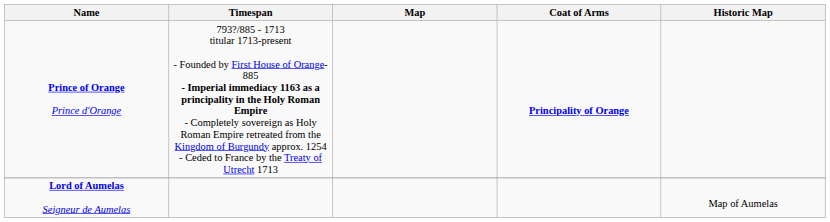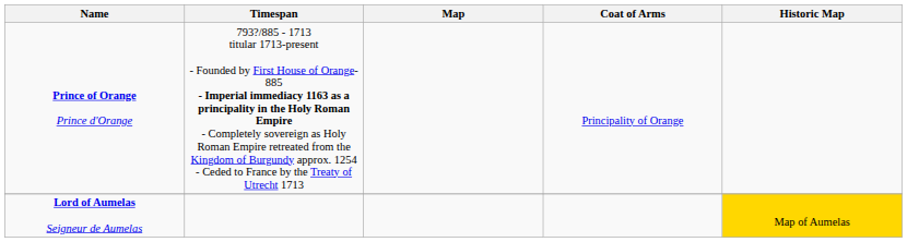Prince of Orange Prince d'Orange | Coat of Arms: bold -> normal
Lord of Aumelas Seigneur de Aumelas | Historic Map: no background -> gold background
